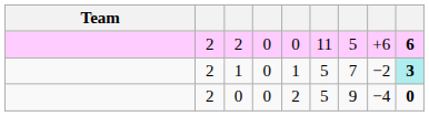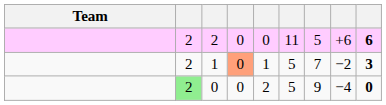row 3 | column 4: no background -> lightsalmon background
row 3 | column 9: paleturquoise background -> no background
row 4 | column 2: no background -> lightgreen background
